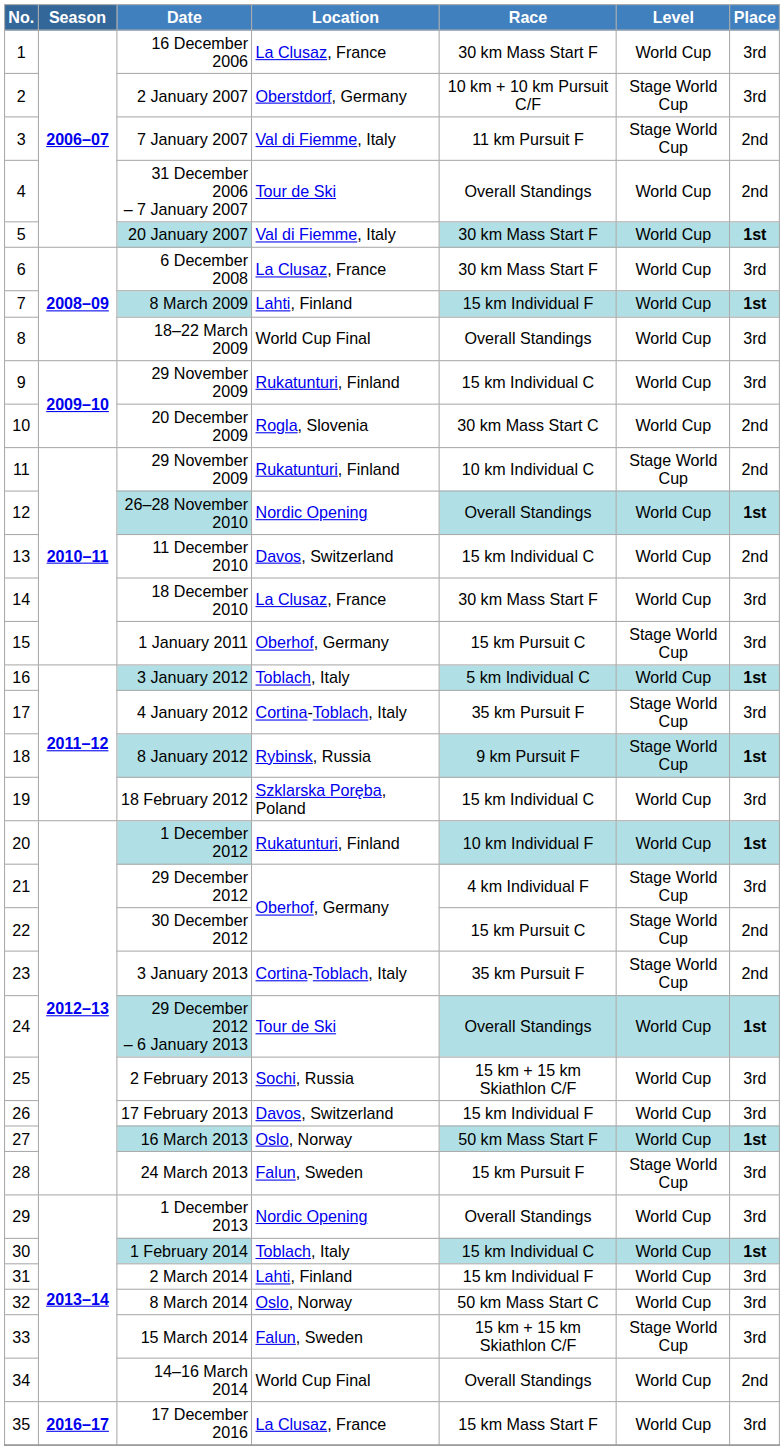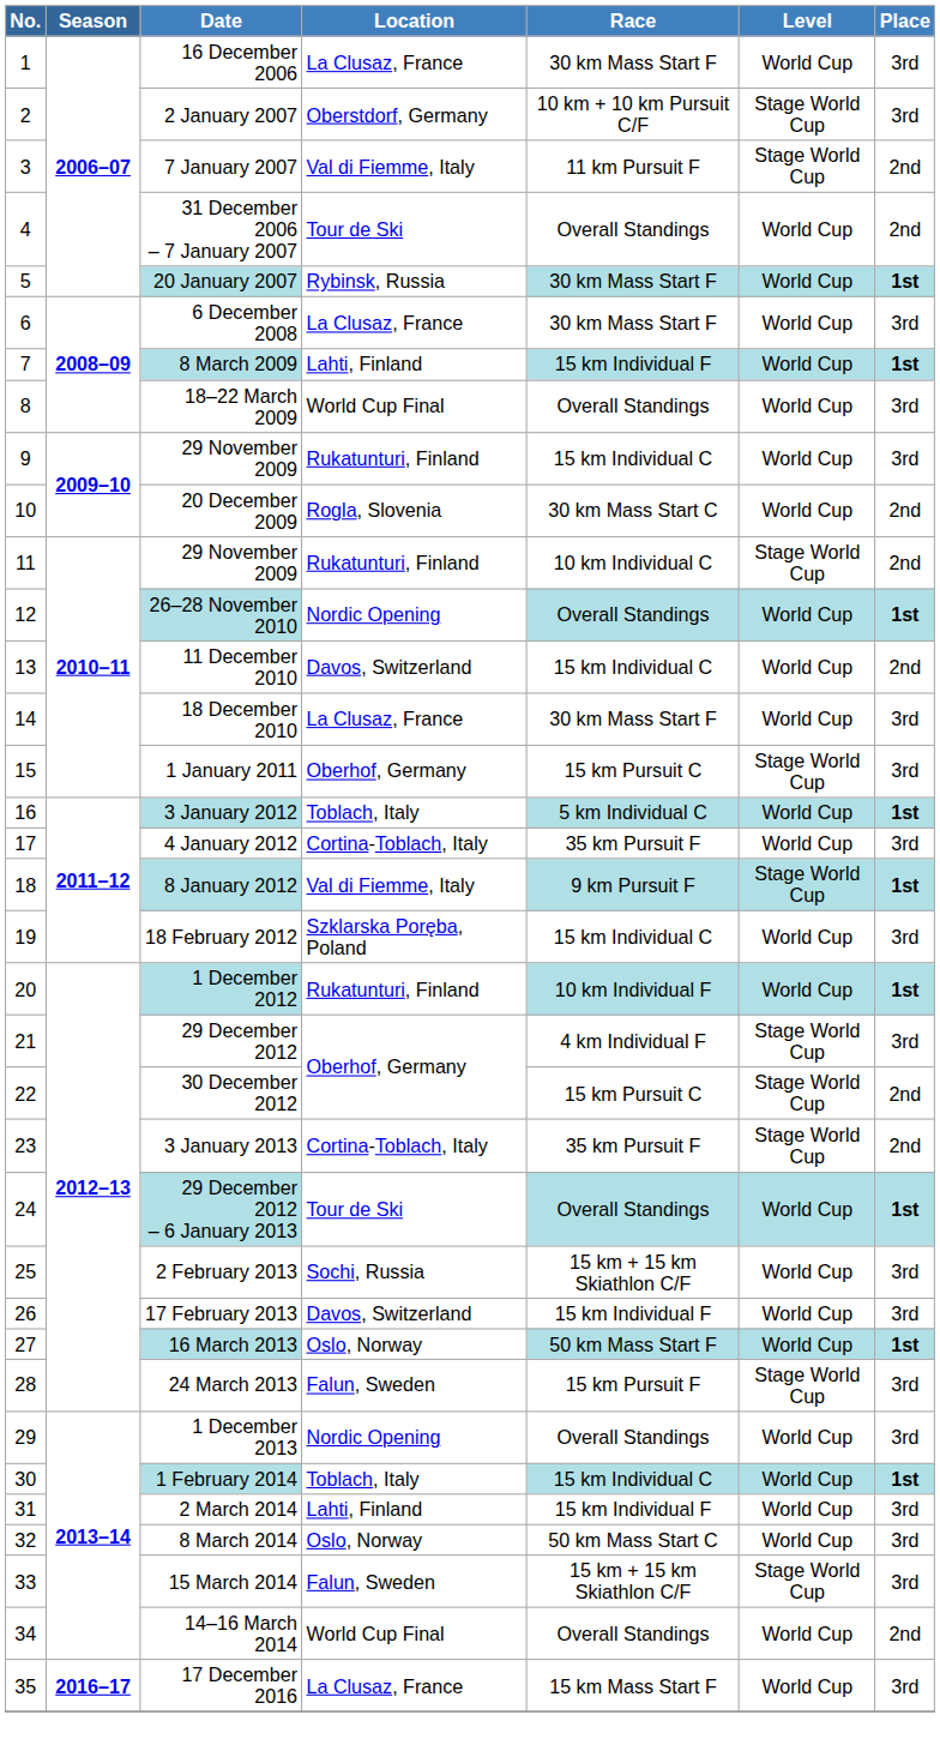20 January 2007 | Location: Val di Fiemme, Italy -> Rybinsk, Russia
4 January 2012 | Level: Stage World Cup -> World Cup
8 January 2012 | Location: Rybinsk, Russia -> Val di Fiemme, Italy
